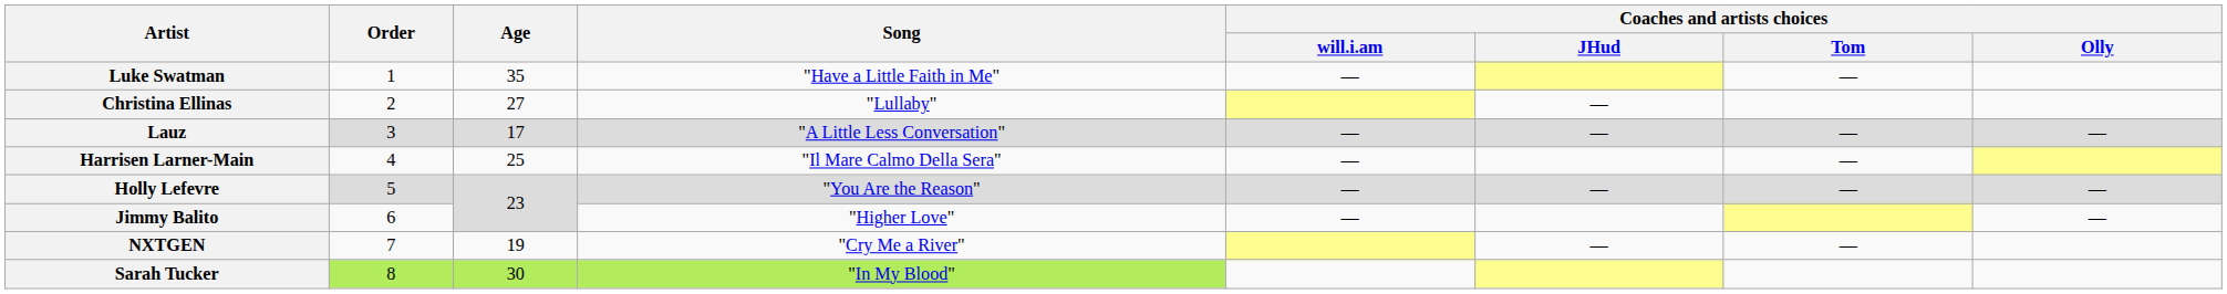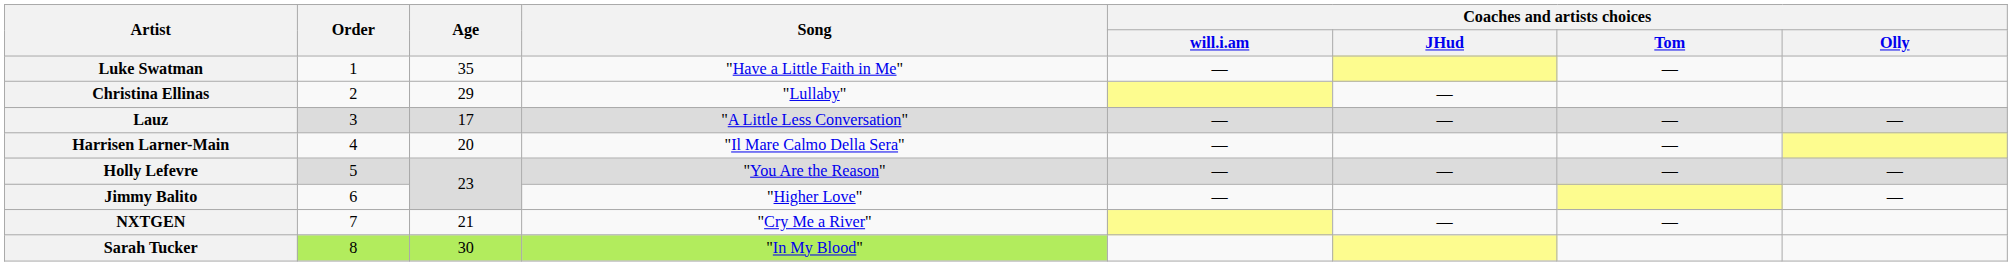Christina Ellinas | Age: 27 -> 29
Harrisen Larner-Main | Age: 25 -> 20
NXTGEN | Age: 19 -> 21
